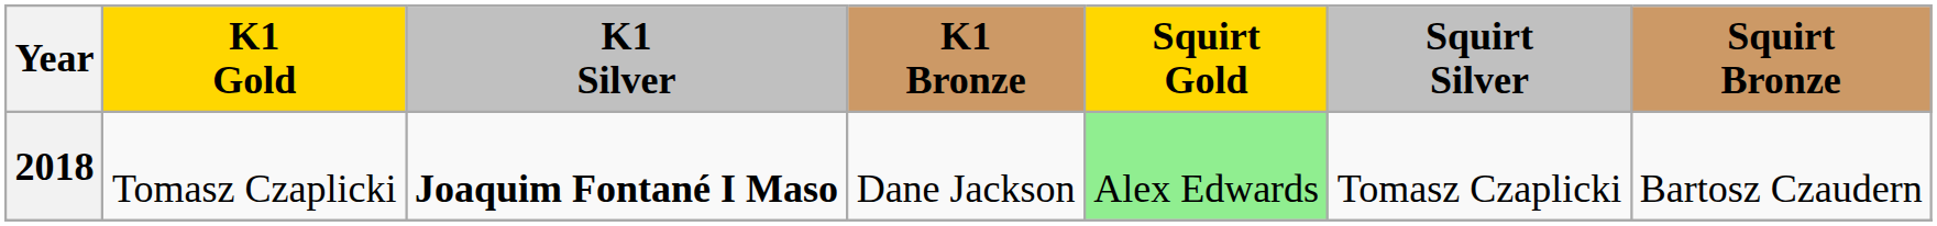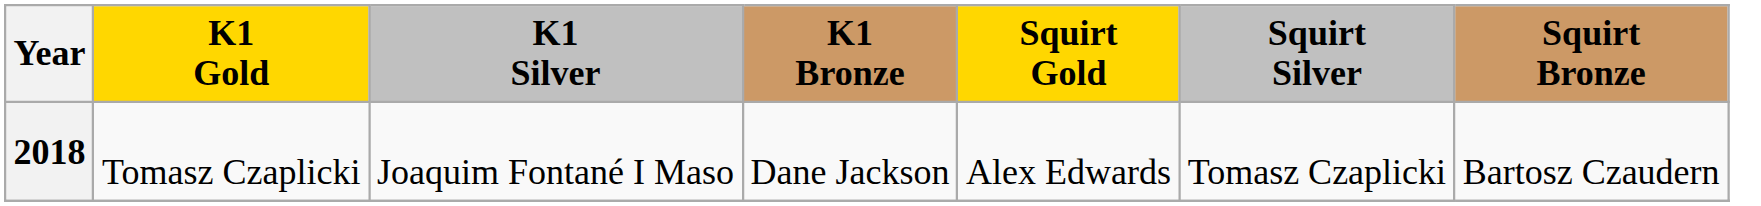2018 | K1 Silver: bold -> normal
2018 | Squirt Gold: lightgreen background -> no background
